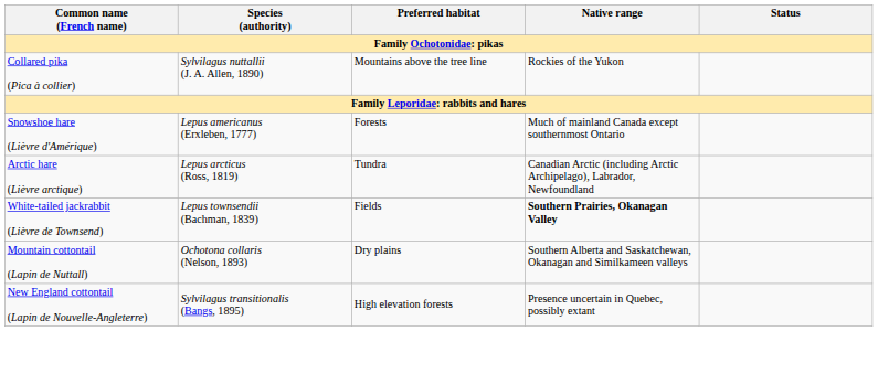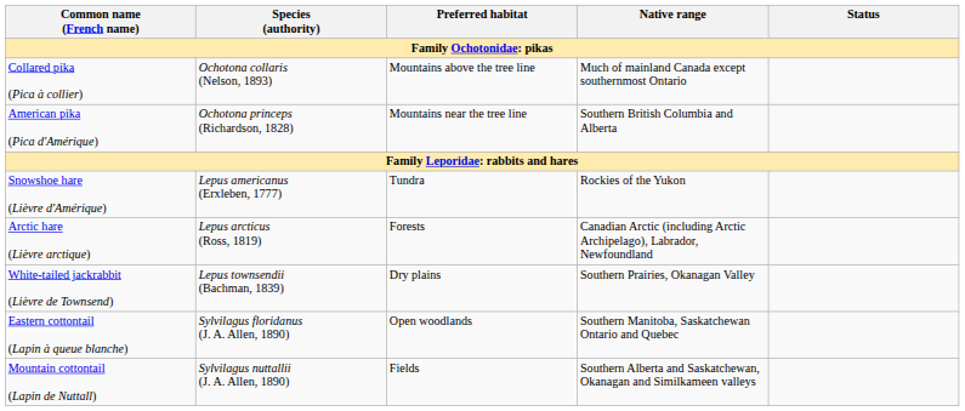Collared pika (Pica à collier) | Species (authority): Sylvilagus nuttallii (J. A. Allen, 1890) -> Ochotona collaris (Nelson, 1893)
Collared pika (Pica à collier) | Native range: Rockies of the Yukon -> Much of mainland Canada except southernmost Ontario
+ row: American pika (Pica d'Amérique) | Ochotona princeps (Richardson, 1828) | Mountains near the tree line | Southern British Columbia and Alberta
Snowshoe hare (Lièvre d'Amérique) | Preferred habitat: Forests -> Tundra
Snowshoe hare (Lièvre d'Amérique) | Native range: Much of mainland Canada except southernmost Ontario -> Rockies of the Yukon
Arctic hare (Lièvre arctique) | Preferred habitat: Tundra -> Forests
White-tailed jackrabbit (Lièvre de Townsend) | Preferred habitat: Fields -> Dry plains
White-tailed jackrabbit (Lièvre de Townsend) | Native range: bold -> normal
+ row: Eastern cottontail (Lapin à queue blanche) | Sylvilagus floridanus (J. A. Allen, 1890) | Open woodlands | Southern Manitoba, Saskatchewan Ontario and Quebec
Mountain cottontail (Lapin de Nuttall) | Species (authority): Ochotona collaris (Nelson, 1893) -> Sylvilagus nuttallii (J. A. Allen, 1890)
Mountain cottontail (Lapin de Nuttall) | Preferred habitat: Dry plains -> Fields
- row: New England cottontail (Lapin de Nouvelle-Angleterre) | Sylvilagus transitionalis (Bangs, 1895) | High elevation forests | Presence uncertain in Quebec, possibly extant
